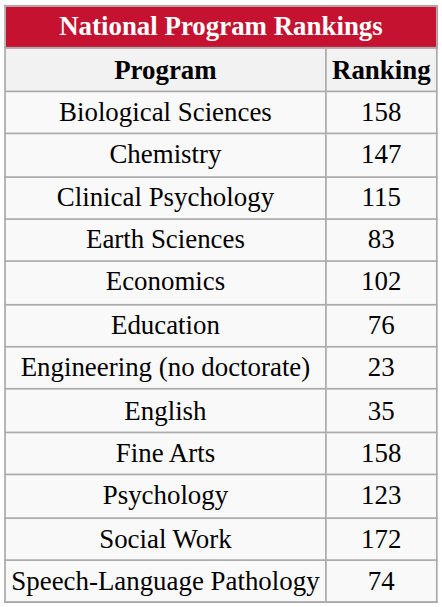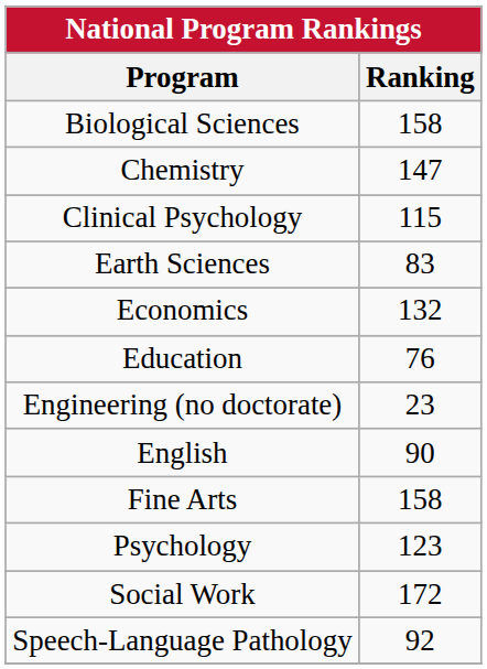Economics | Ranking: 102 -> 132
English | Ranking: 35 -> 90
Speech-Language Pathology | Ranking: 74 -> 92
